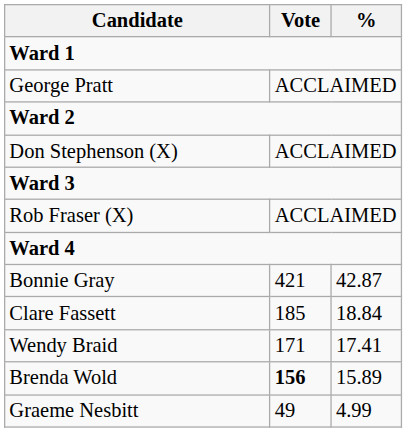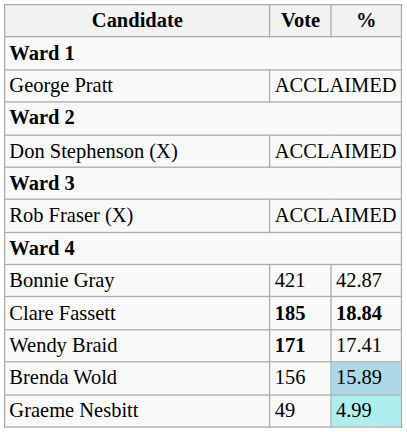Clare Fassett | Vote: normal -> bold
Clare Fassett | %: normal -> bold
Wendy Braid | Vote: normal -> bold
Brenda Wold | Vote: bold -> normal
Brenda Wold | %: no background -> lightblue background
Graeme Nesbitt | %: no background -> paleturquoise background
